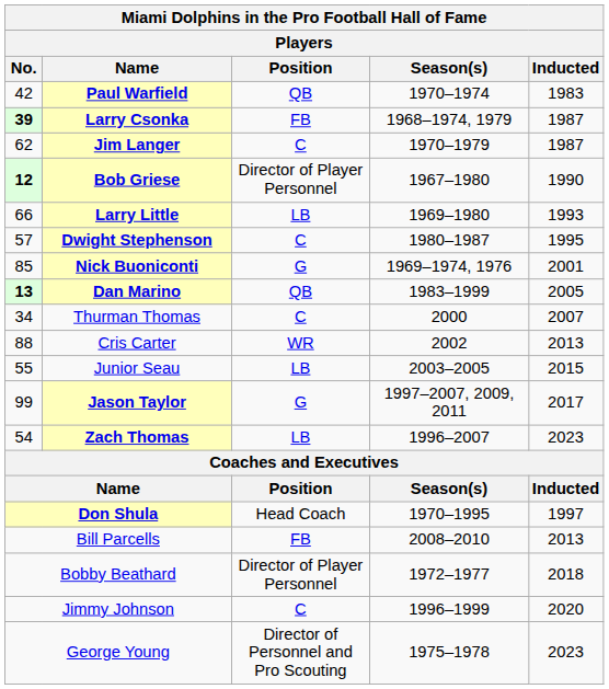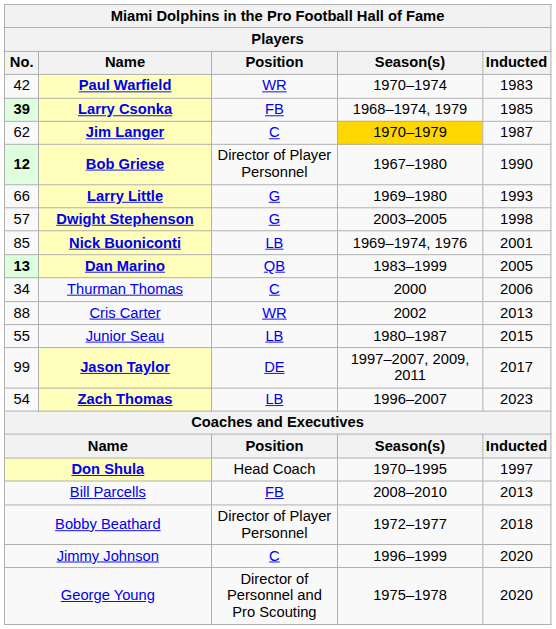Paul Warfield | Position: QB -> WR
Larry Csonka | Inducted: 1987 -> 1985
Jim Langer | Season(s): no background -> gold background
Larry Little | Position: LB -> G
Dwight Stephenson | Position: C -> G
Dwight Stephenson | Season(s): 1980–1987 -> 2003–2005
Dwight Stephenson | Inducted: 1995 -> 1998
Nick Buoniconti | Position: G -> LB
Thurman Thomas | Inducted: 2007 -> 2006
Junior Seau | Season(s): 2003–2005 -> 1980–1987
Jason Taylor | Position: G -> DE
George Young | Inducted: 2023 -> 2020
